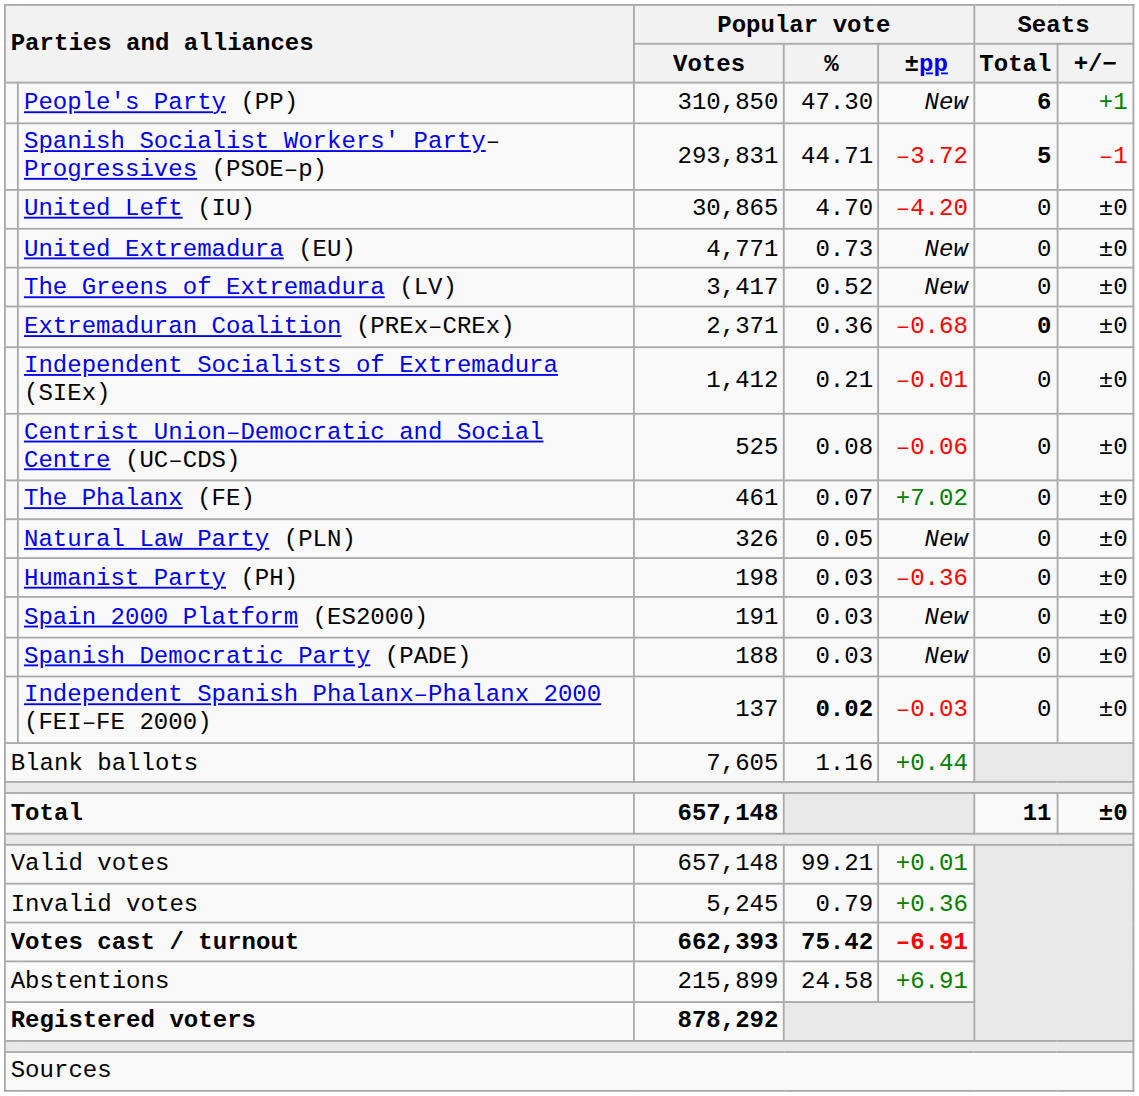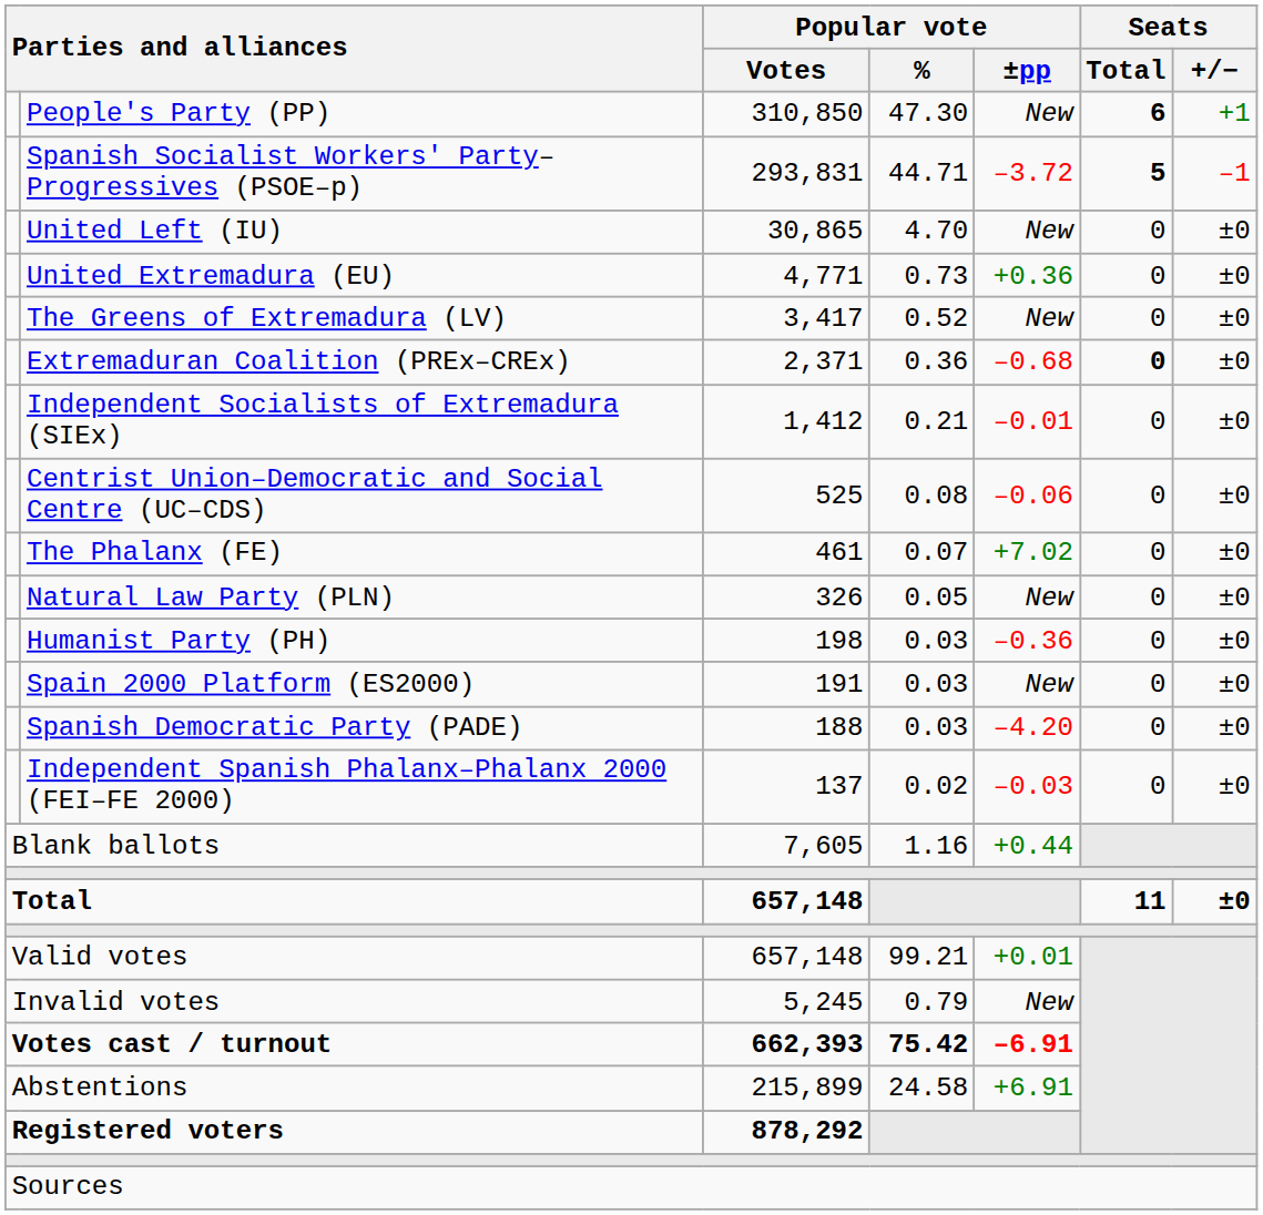United Left (IU) | Popular vote / ±pp: –4.20 -> New
United Extremadura (EU) | Popular vote / ±pp: New -> +0.36
Spanish Democratic Party (PADE) | Popular vote / ±pp: New -> –4.20
Independent Spanish Phalanx–Phalanx 2000 (FEI–FE 2000) | Popular vote / %: bold -> normal
Invalid votes | Popular vote / ±pp: +0.36 -> New
